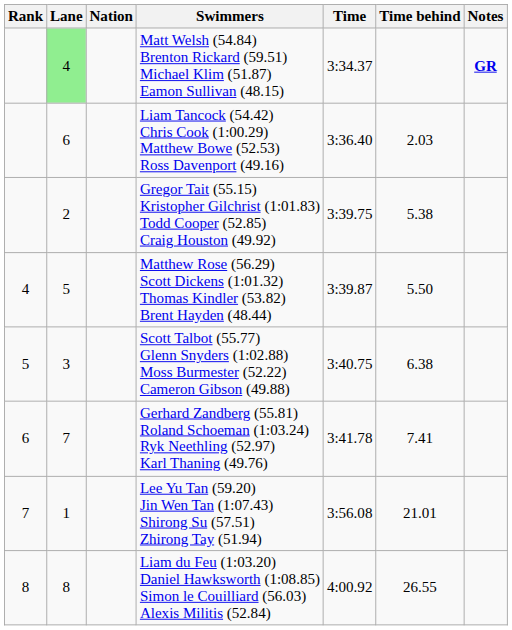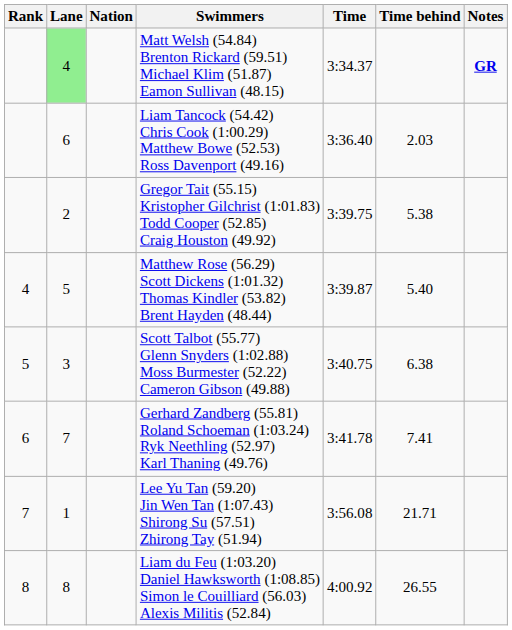row 5 | Time behind: 5.50 -> 5.40
row 8 | Time behind: 21.01 -> 21.71
